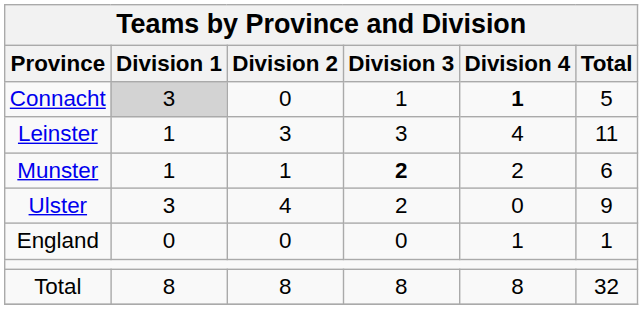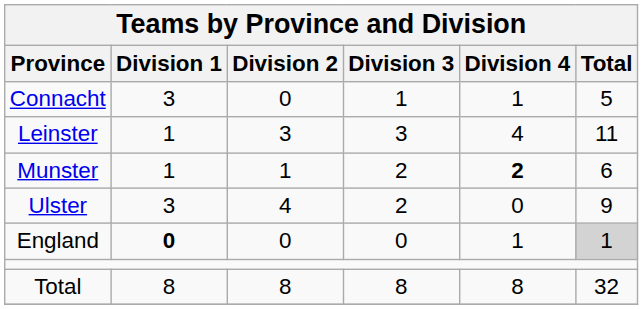Connacht | Division 1: lightgrey background -> no background
Connacht | Division 4: bold -> normal
Munster | Division 3: bold -> normal
Munster | Division 4: normal -> bold
England | Division 1: normal -> bold
England | Total: no background -> lightgrey background
